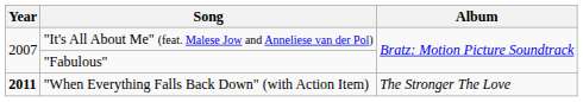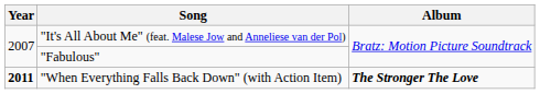"When Everything Falls Back Down" (with Action Item) | Album: normal -> bold
